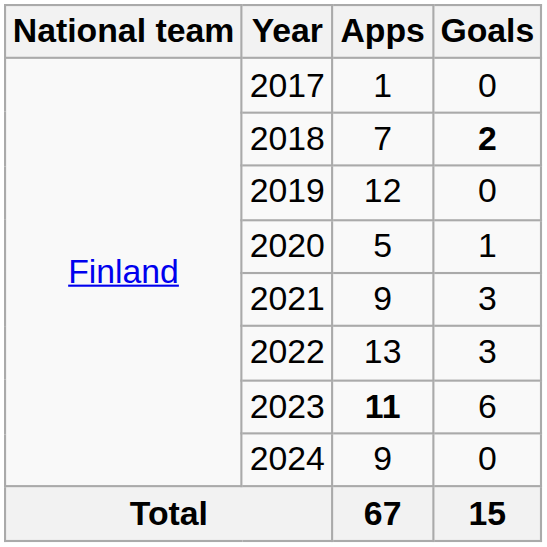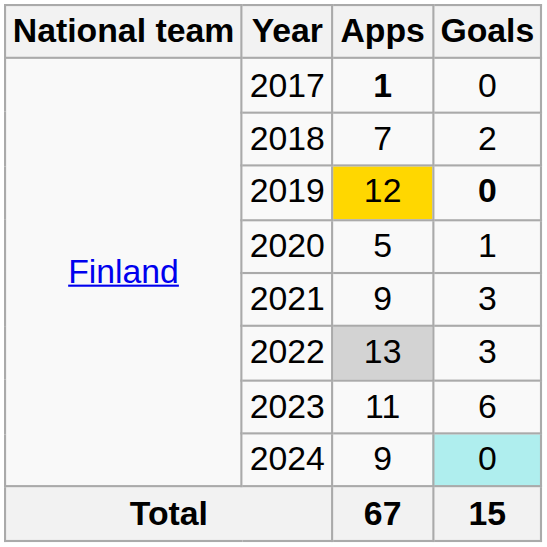2017 | Apps: normal -> bold
2018 | Goals: bold -> normal
2019 | Apps: no background -> gold background
2019 | Goals: normal -> bold
2022 | Apps: no background -> lightgrey background
2023 | Apps: bold -> normal
2024 | Goals: no background -> paleturquoise background
